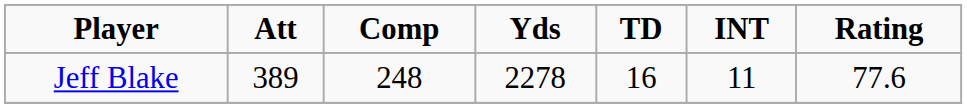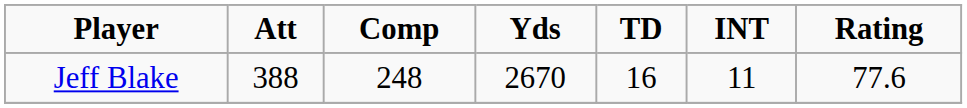Jeff Blake | Att: 389 -> 388
Jeff Blake | Yds: 2278 -> 2670
